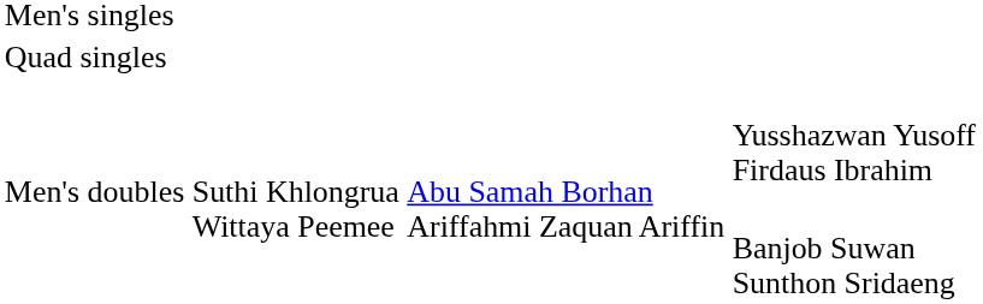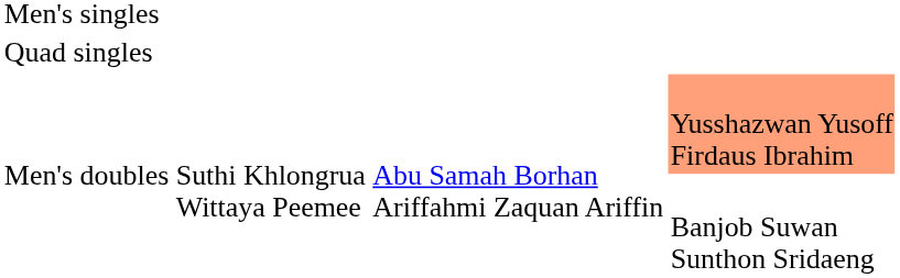Men's doubles / Yusshazwan Yusoff Firdaus Ibrahim | column 4: no background -> lightsalmon background
